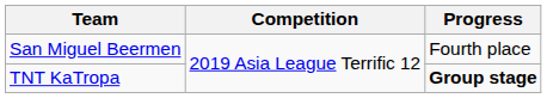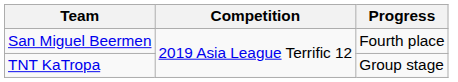TNT KaTropa | Progress: bold -> normal
